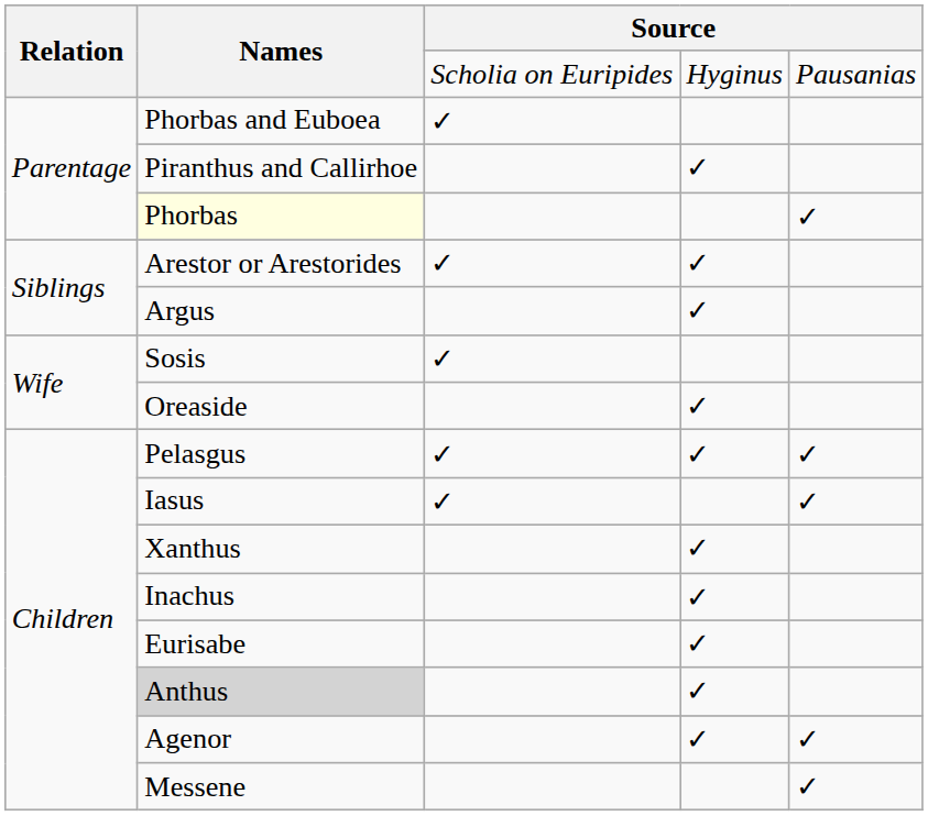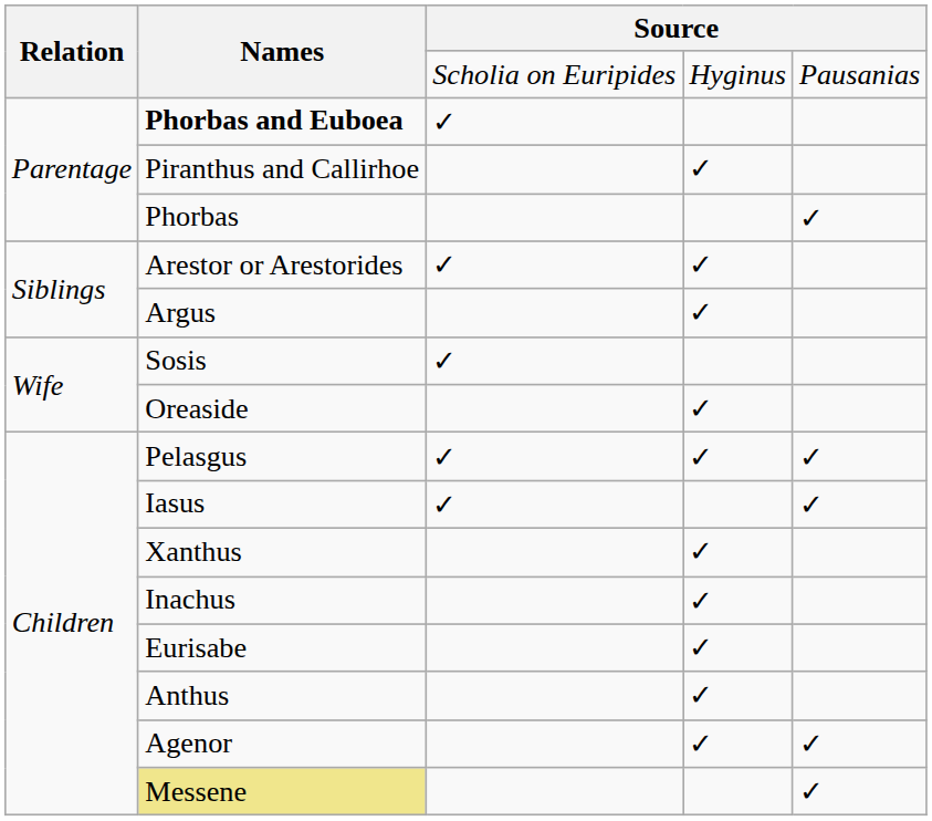Phorbas and Euboea | Names: normal -> bold
Phorbas | Names: lightyellow background -> no background
Anthus | Names: lightgrey background -> no background
Messene | Names: no background -> khaki background
